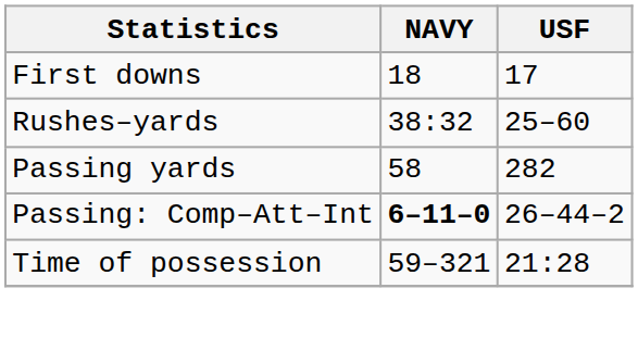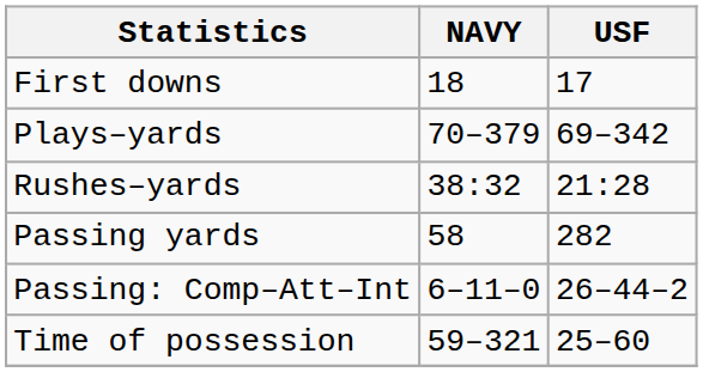+ row: Plays–yards | 70–379 | 69–342
Rushes–yards | USF: 25–60 -> 21:28
Passing: Comp–Att–Int | NAVY: bold -> normal
Time of possession | USF: 21:28 -> 25–60
